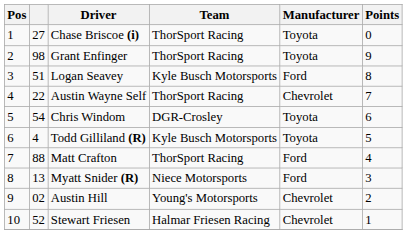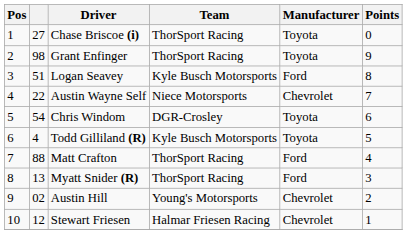Austin Wayne Self | Team: ThorSport Racing -> Niece Motorsports
Myatt Snider (R) | Team: Niece Motorsports -> ThorSport Racing
Stewart Friesen | column 2: 52 -> 12
